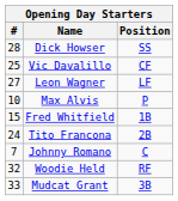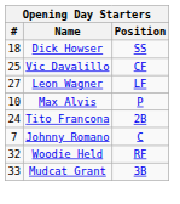Dick Howser | #: 28 -> 18
- row: 15 | Fred Whitfield | 1B
